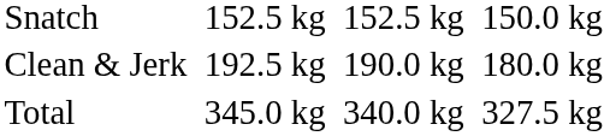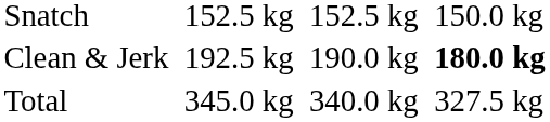Clean & Jerk | column 4: normal -> bold
